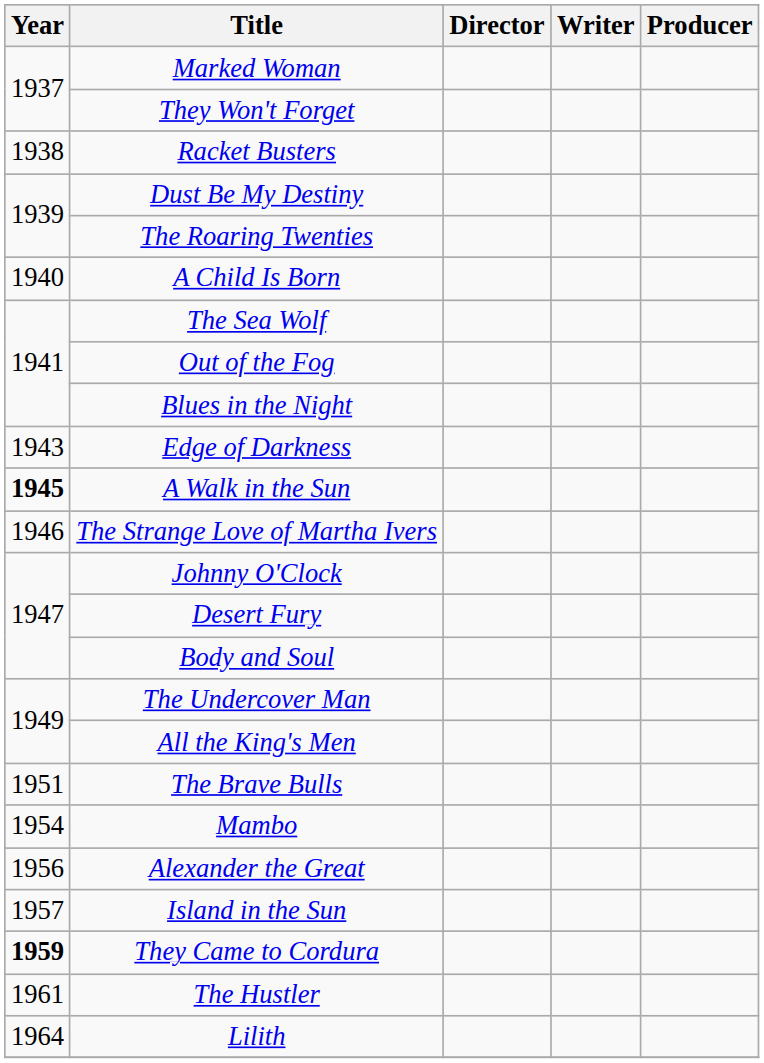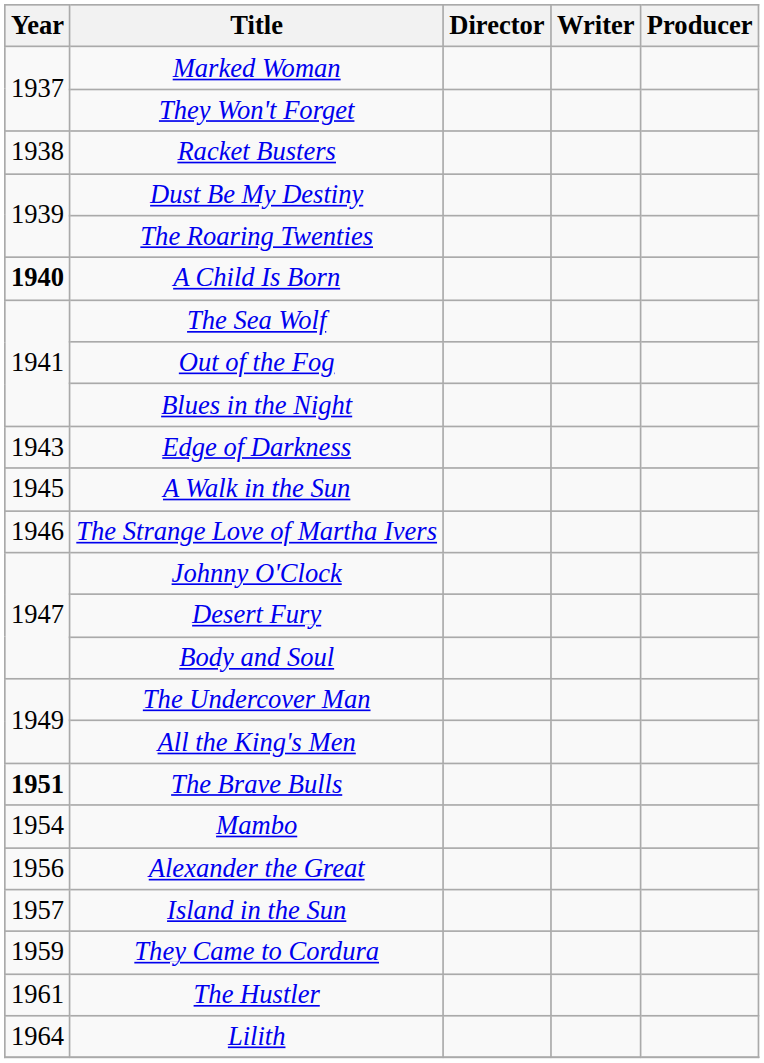A Child Is Born | Year: normal -> bold
A Walk in the Sun | Year: bold -> normal
The Brave Bulls | Year: normal -> bold
They Came to Cordura | Year: bold -> normal
